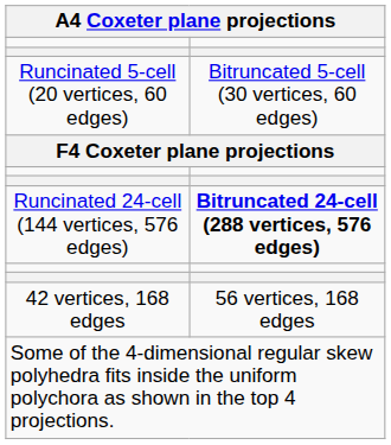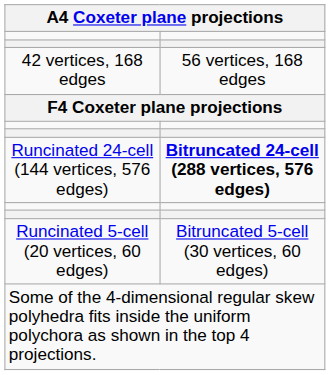row 4 | column 1: Runcinated 5-cell (20 vertices, 60 edges) -> 42 vertices, 168 edges
row 4 | column 2: Bitruncated 5-cell (30 vertices, 60 edges) -> 56 vertices, 168 edges
row 11 | column 1: 42 vertices, 168 edges -> Runcinated 5-cell (20 vertices, 60 edges)
row 11 | column 2: 56 vertices, 168 edges -> Bitruncated 5-cell (30 vertices, 60 edges)
